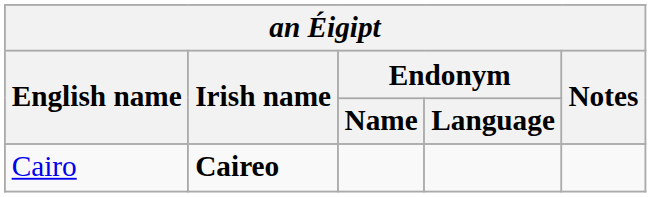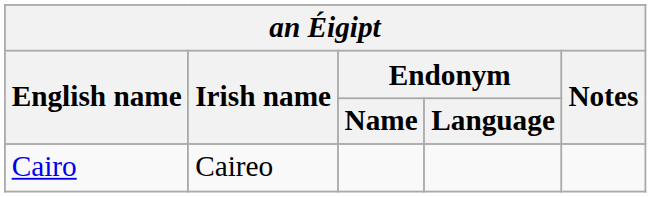Cairo | Irish name: bold -> normal
